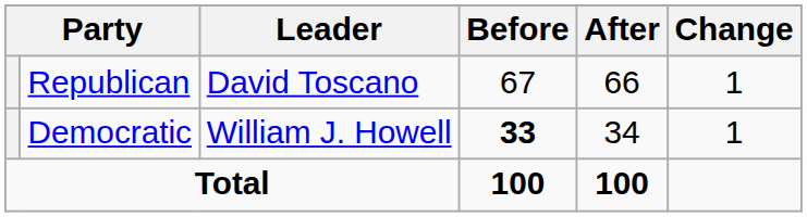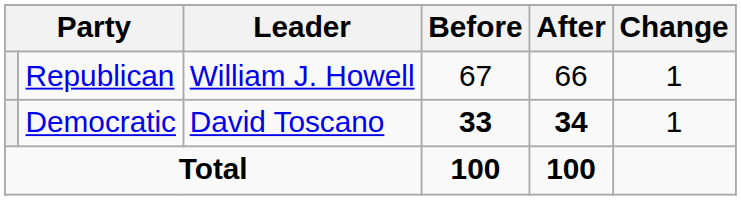Republican | Leader: David Toscano -> William J. Howell
Democratic | Leader: William J. Howell -> David Toscano
Democratic | After: normal -> bold
